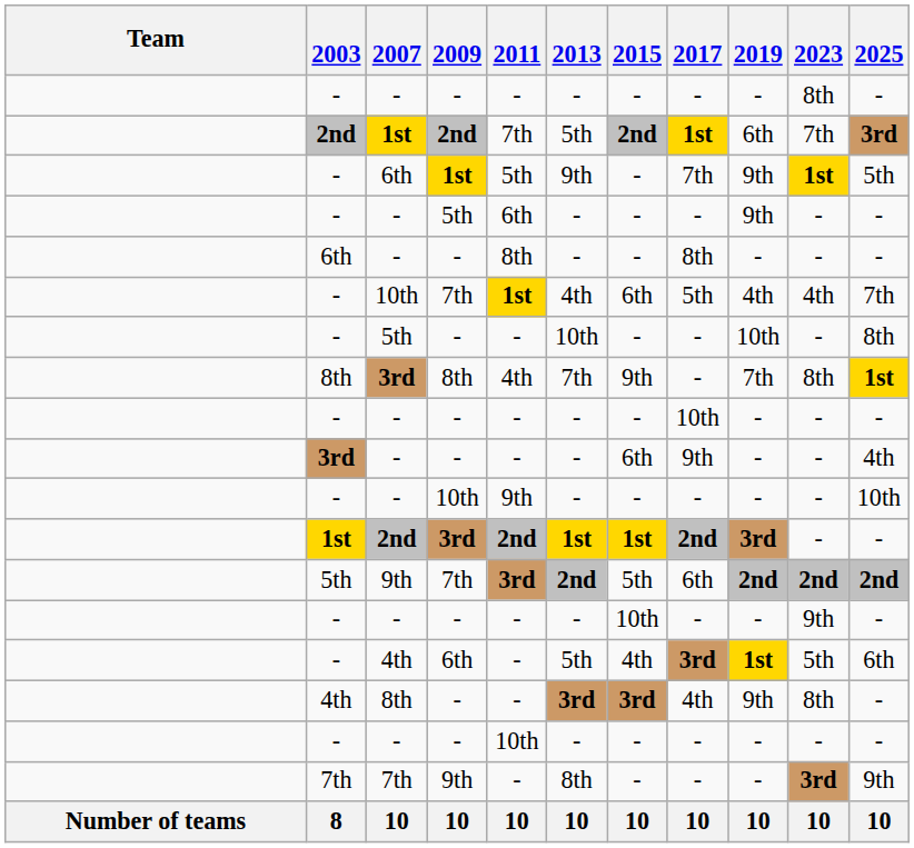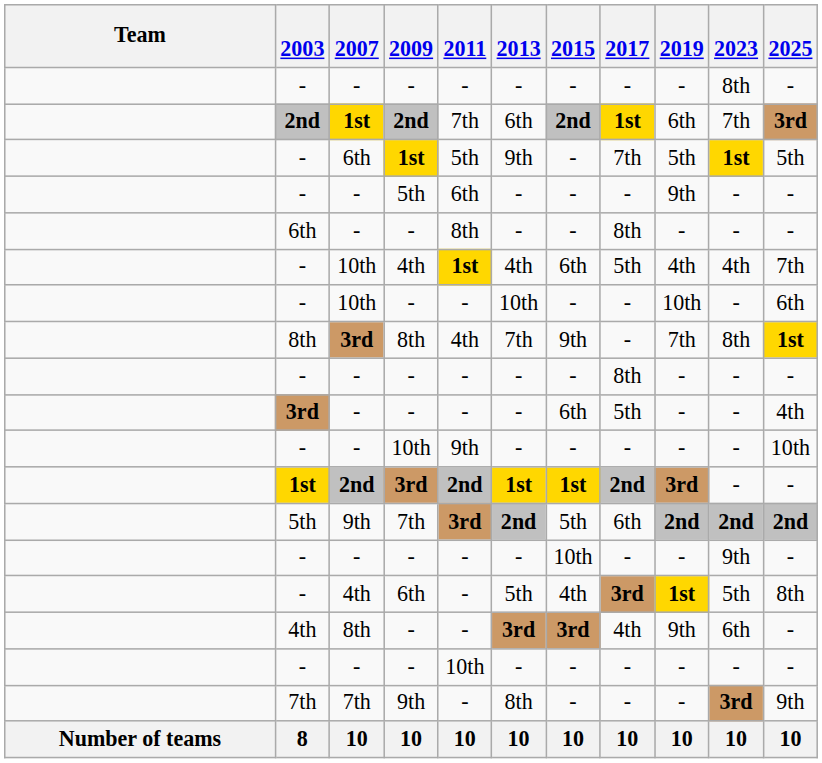row 3 | 2013: 5th -> 6th
row 4 | 2019: 9th -> 5th
row 7 | 2009: 7th -> 4th
row 8 | 2007: 5th -> 10th
row 8 | 2025: 8th -> 6th
row 10 | 2017: 10th -> 8th
row 11 | 2017: 9th -> 5th
row 16 | 2025: 6th -> 8th
row 17 | 2023: 8th -> 6th
